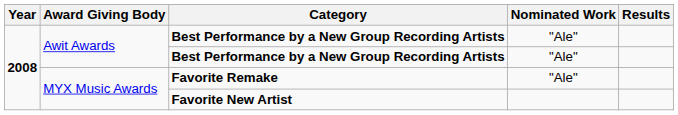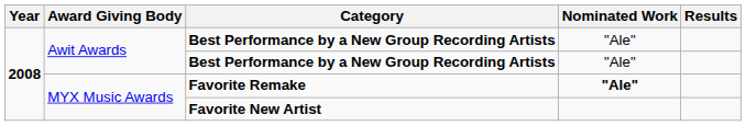Favorite Remake | Nominated Work: normal -> bold
